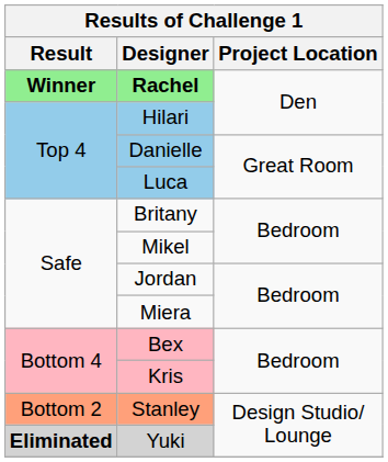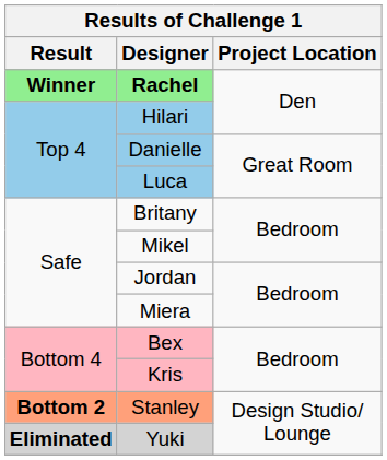Stanley | Result: normal -> bold
